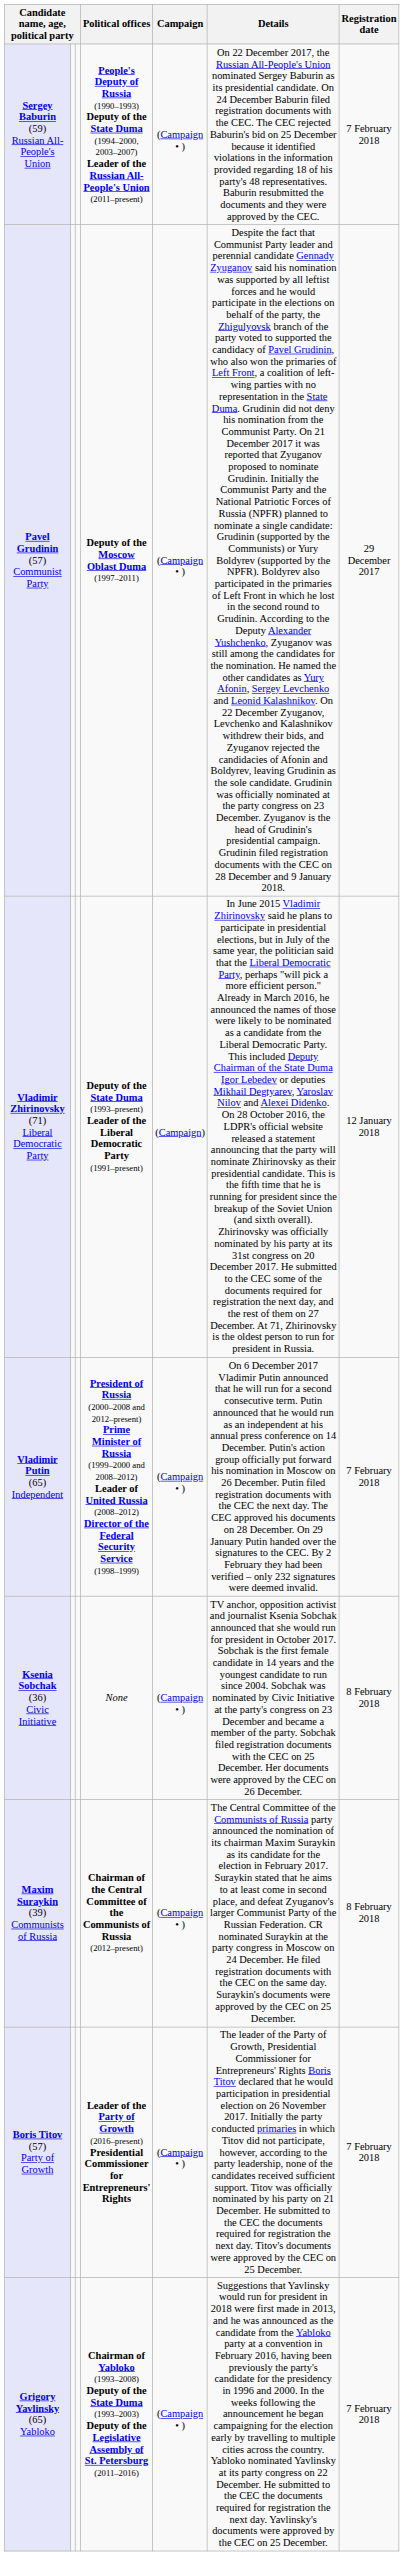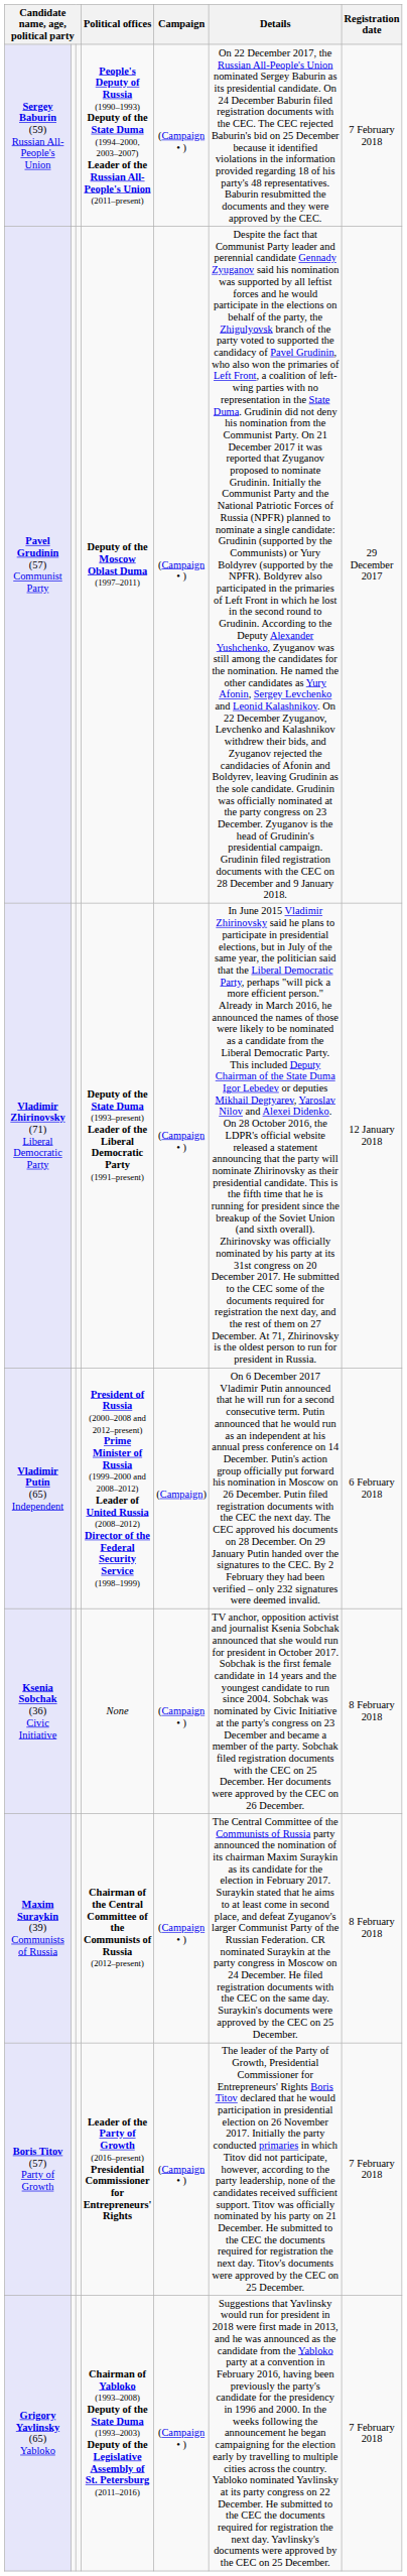Vladimir Zhirinovsky (71) Liberal Democratic Party | Campaign: (Campaign) -> (Campaign • )
Vladimir Putin (65) Independent | Campaign: (Campaign • ) -> (Campaign)
Vladimir Putin (65) Independent | Registration date: 7 February 2018 -> 6 February 2018
